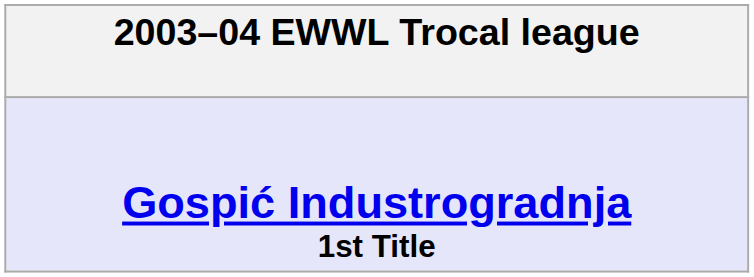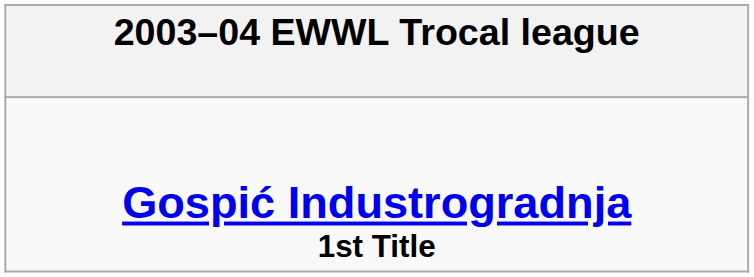row 2 | column 1: lavender background -> no background
